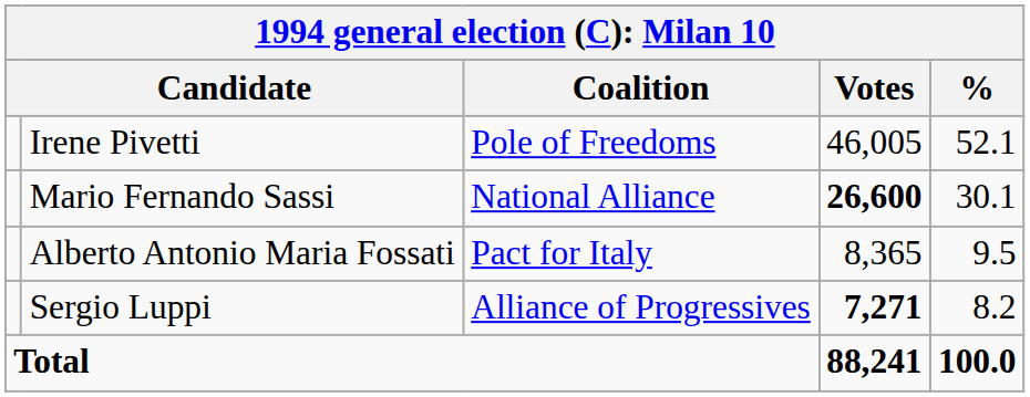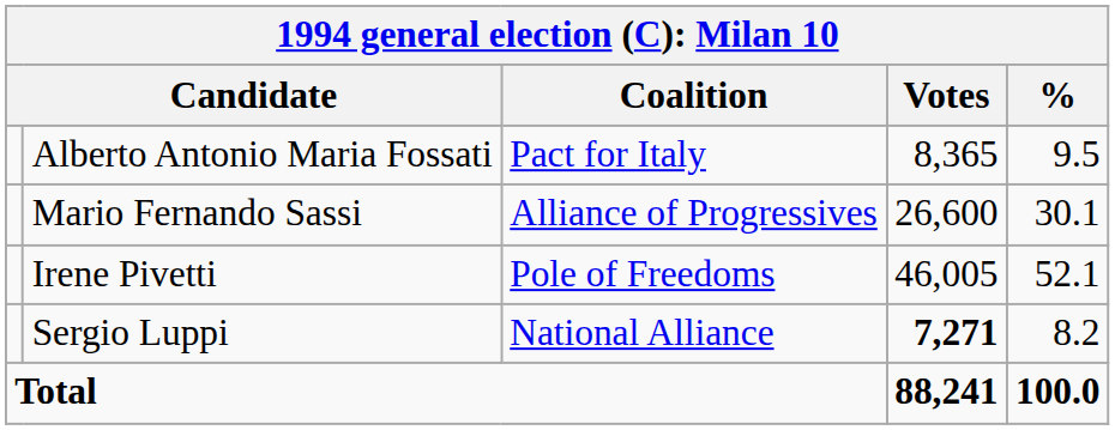rows swapped: Irene Pivetti <-> Alberto Antonio Maria Fossati
Mario Fernando Sassi | Coalition: National Alliance -> Alliance of Progressives
Mario Fernando Sassi | Votes: bold -> normal
Sergio Luppi | Coalition: Alliance of Progressives -> National Alliance
